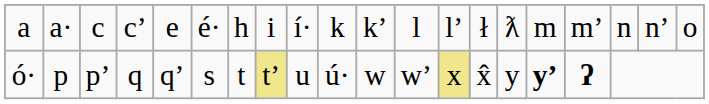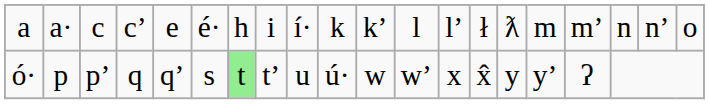ó· | column 7: no background -> lightgreen background
ó· | column 8: khaki background -> no background
ó· | column 13: khaki background -> no background
ó· | column 16: bold -> normal
ó· | column 17: bold -> normal
